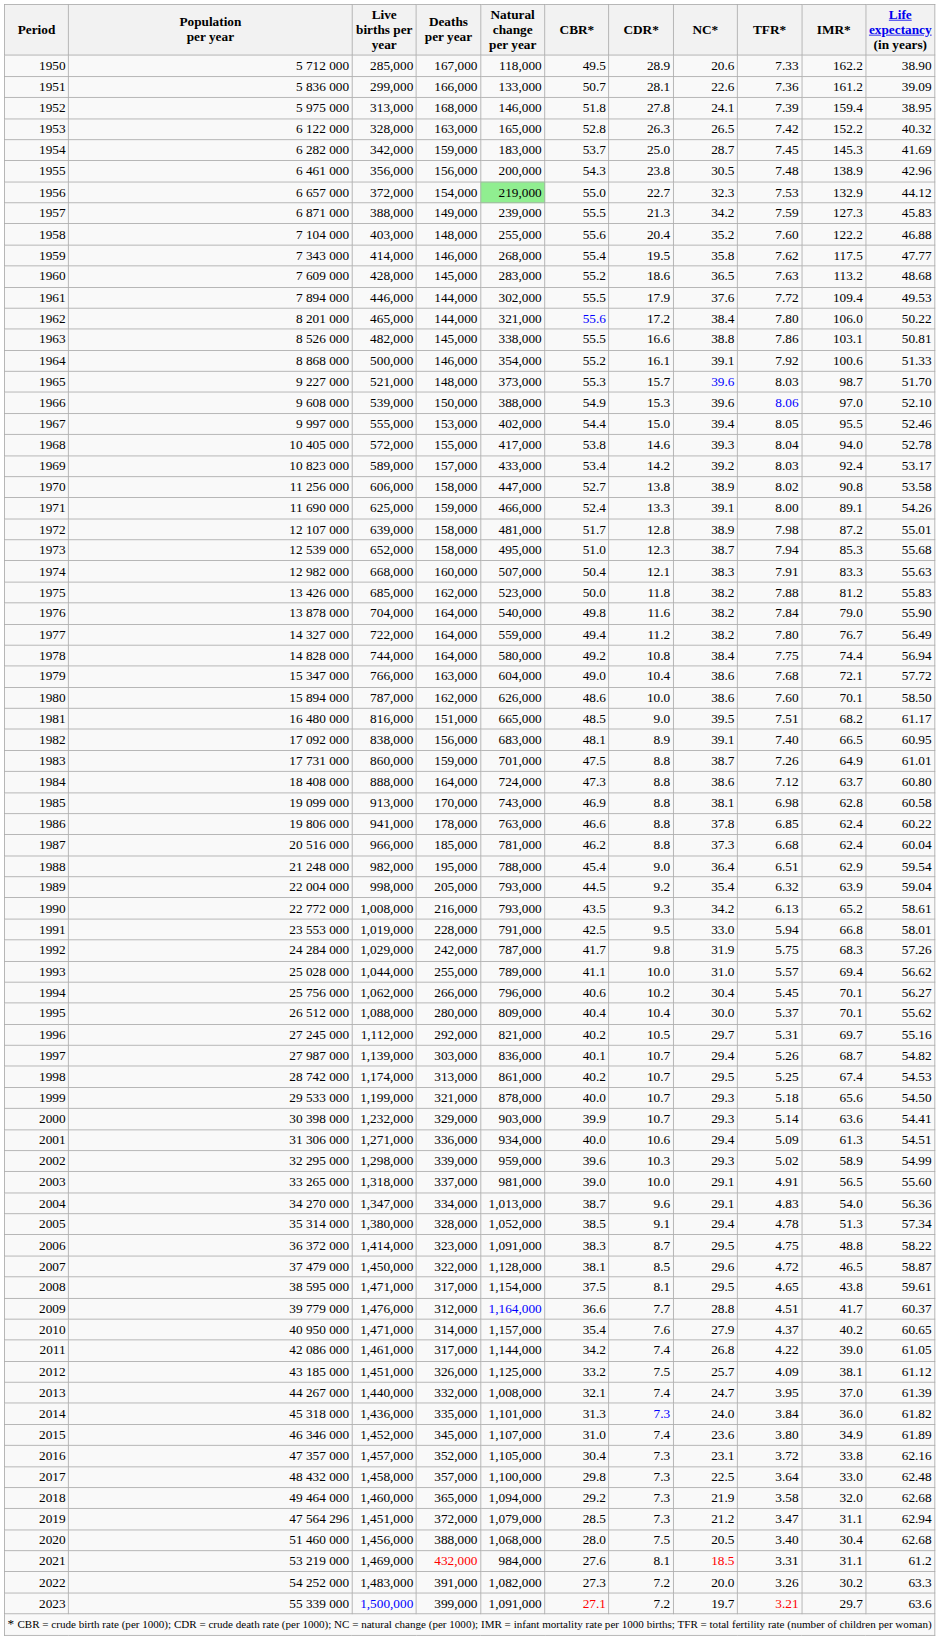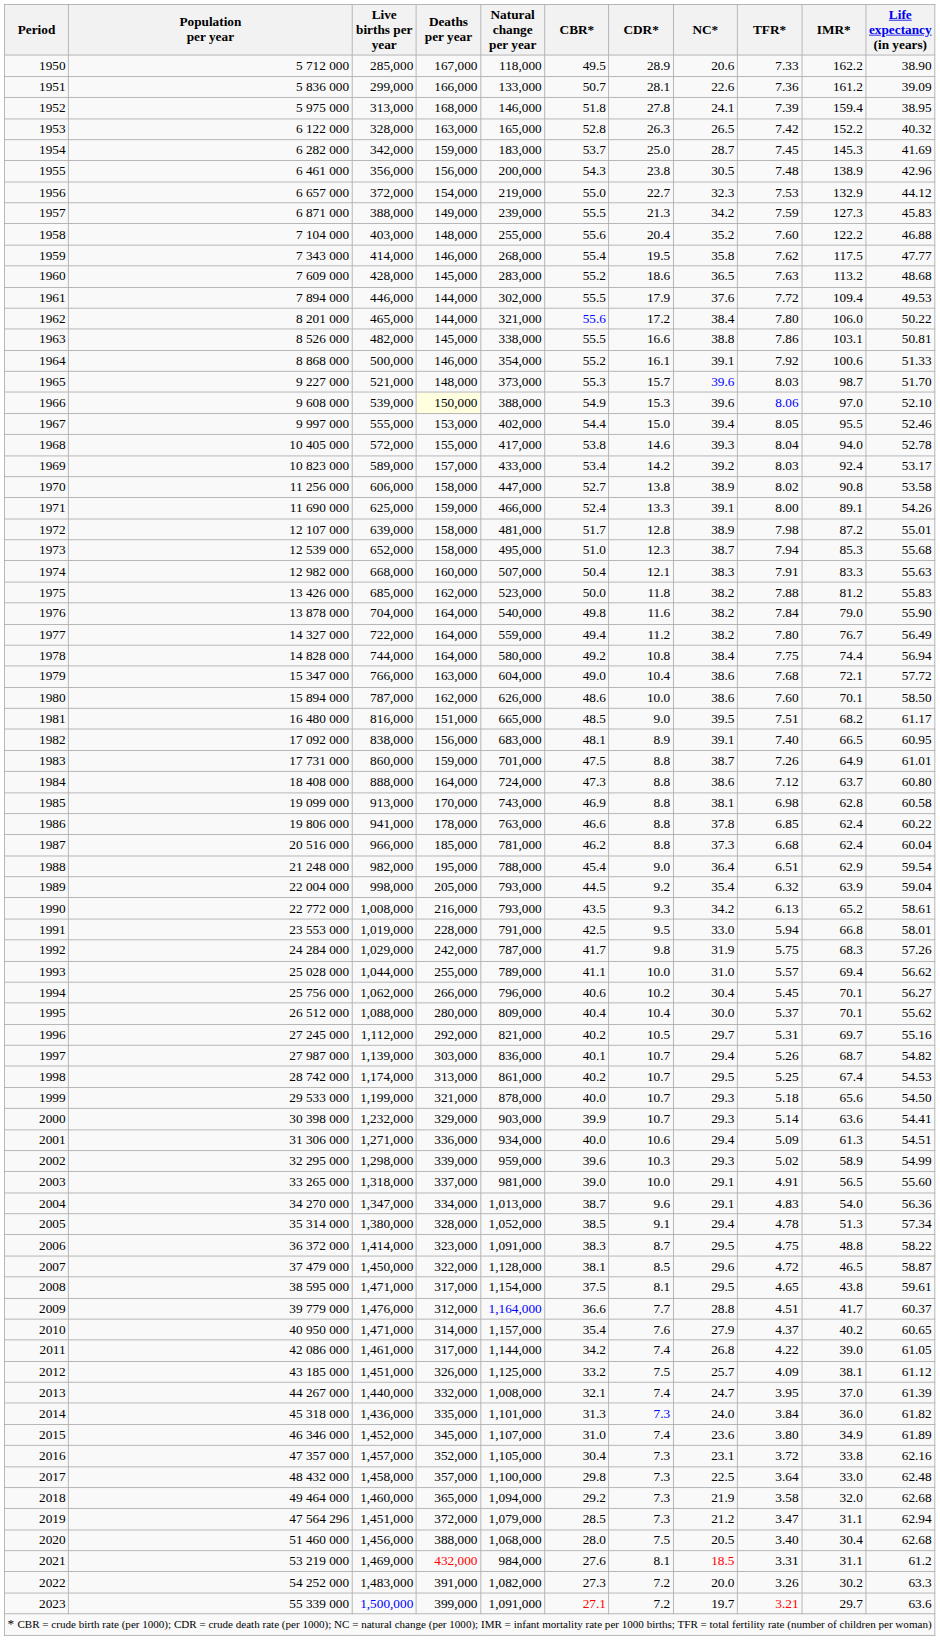1956 | Natural change per year: lightgreen background -> no background
1966 | Deaths per year: no background -> lightyellow background
